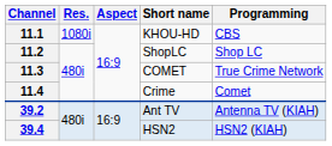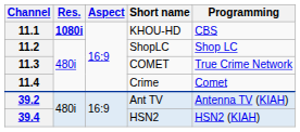11.1 | Res.: normal -> bold
